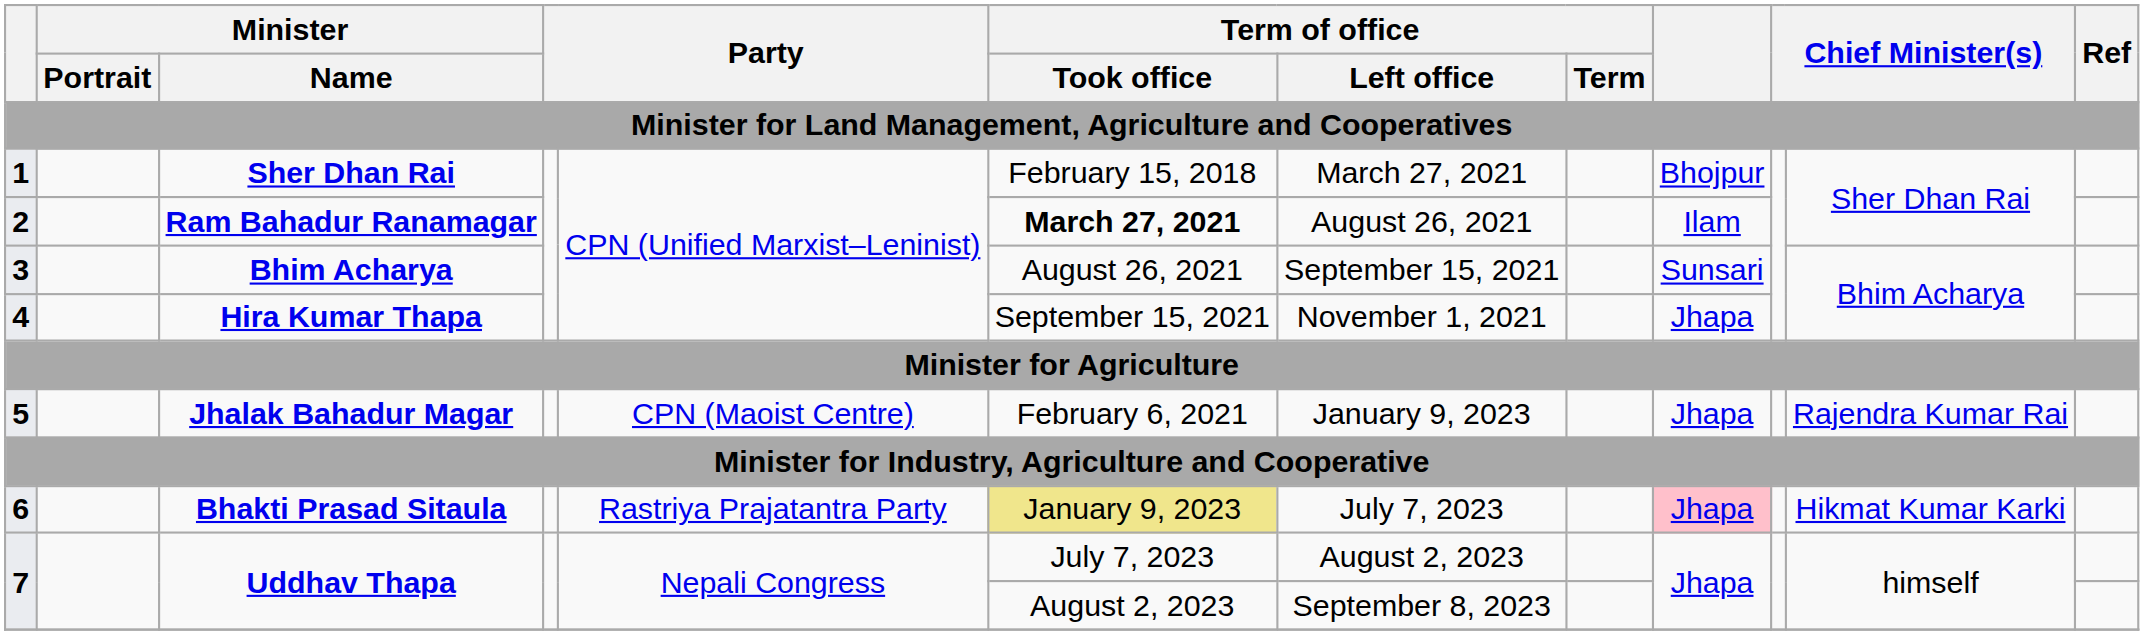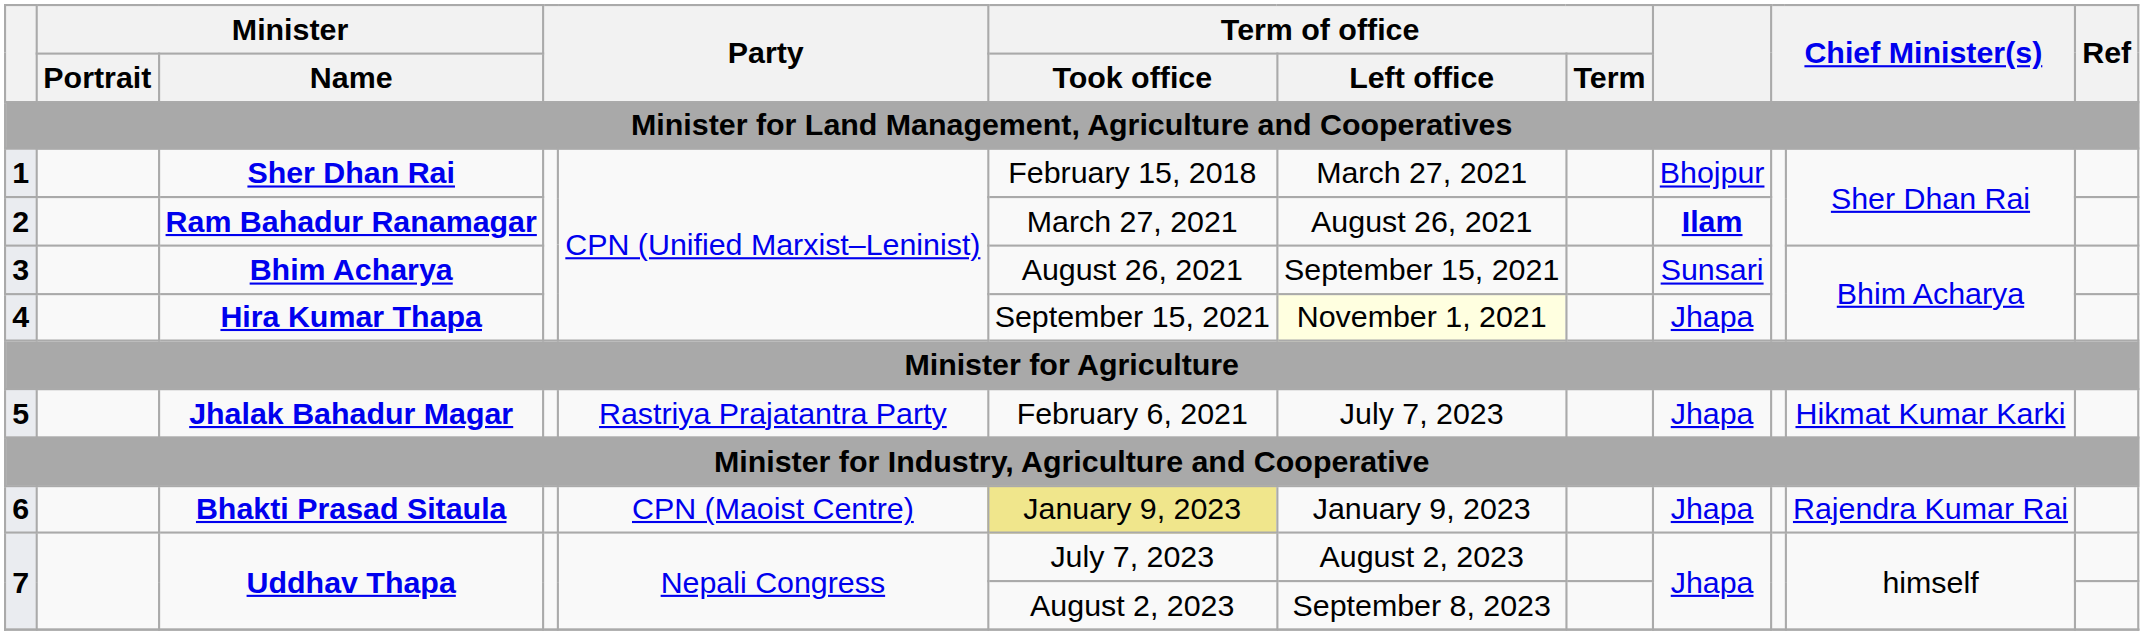Ram Bahadur Ranamagar | Term of office / Took office: bold -> normal
Ram Bahadur Ranamagar | column 9: normal -> bold
Hira Kumar Thapa | Term of office / Left office: no background -> lightyellow background
Jhalak Bahadur Magar | column 5: CPN (Maoist Centre) -> Rastriya Prajatantra Party
Jhalak Bahadur Magar | Term of office / Left office: January 9, 2023 -> July 7, 2023
Jhalak Bahadur Magar | column 11: Rajendra Kumar Rai -> Hikmat Kumar Karki
Bhakti Prasad Sitaula | column 5: Rastriya Prajatantra Party -> CPN (Maoist Centre)
Bhakti Prasad Sitaula | Term of office / Left office: July 7, 2023 -> January 9, 2023
Bhakti Prasad Sitaula | column 9: pink background -> no background
Bhakti Prasad Sitaula | column 11: Hikmat Kumar Karki -> Rajendra Kumar Rai
